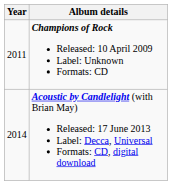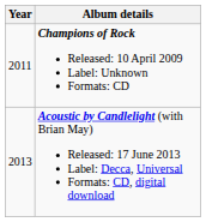row 3 | Year: 2014 -> 2013
